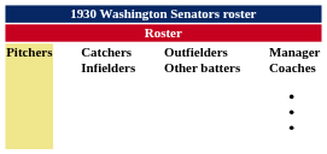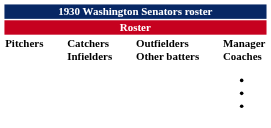Pitchers | column 1: khaki background -> no background
